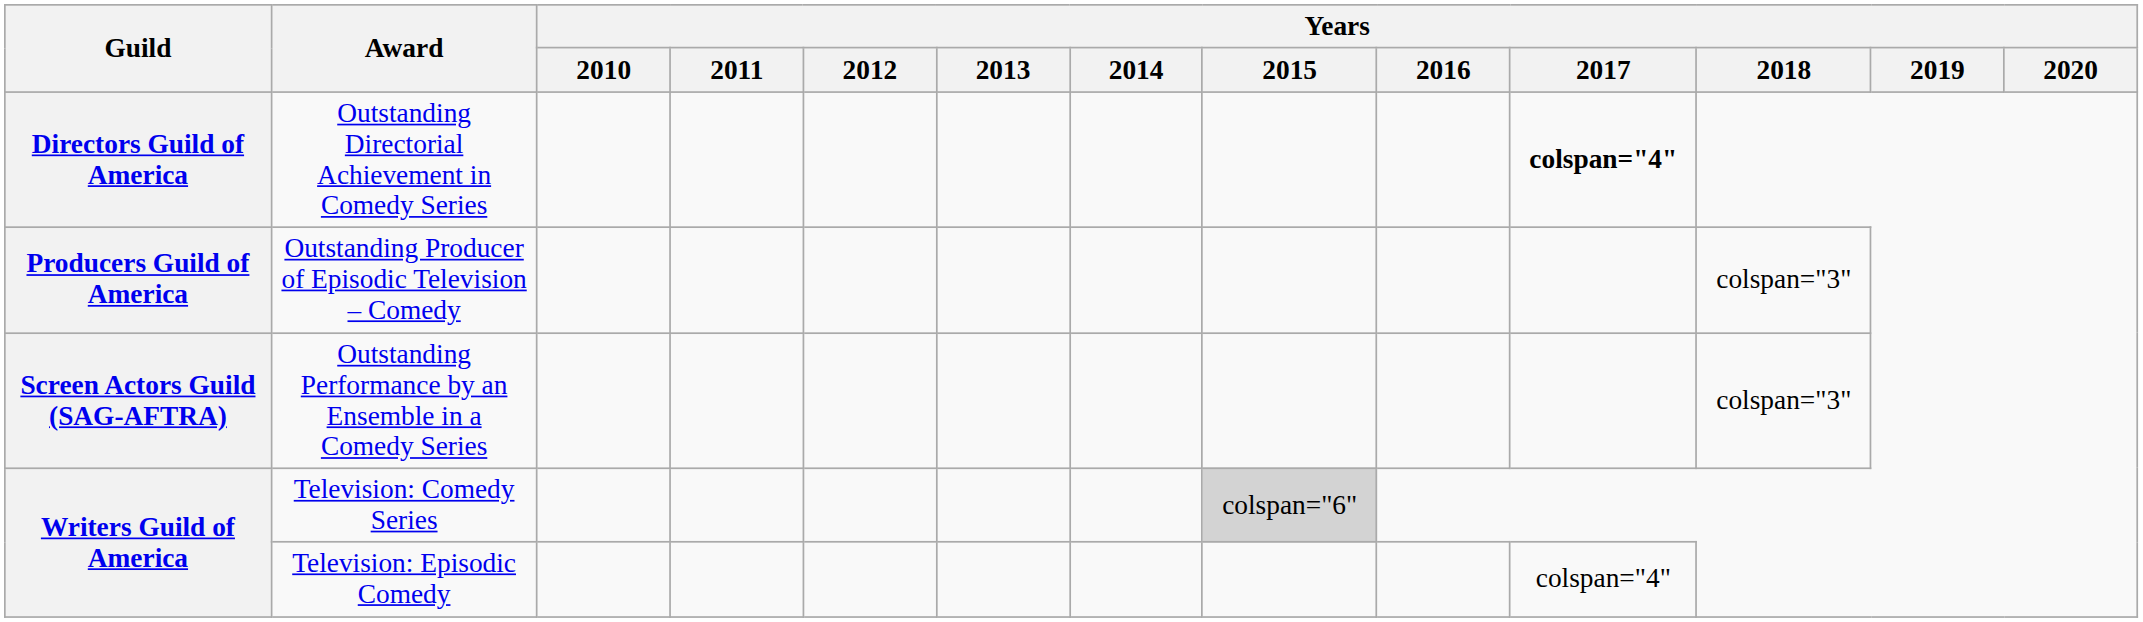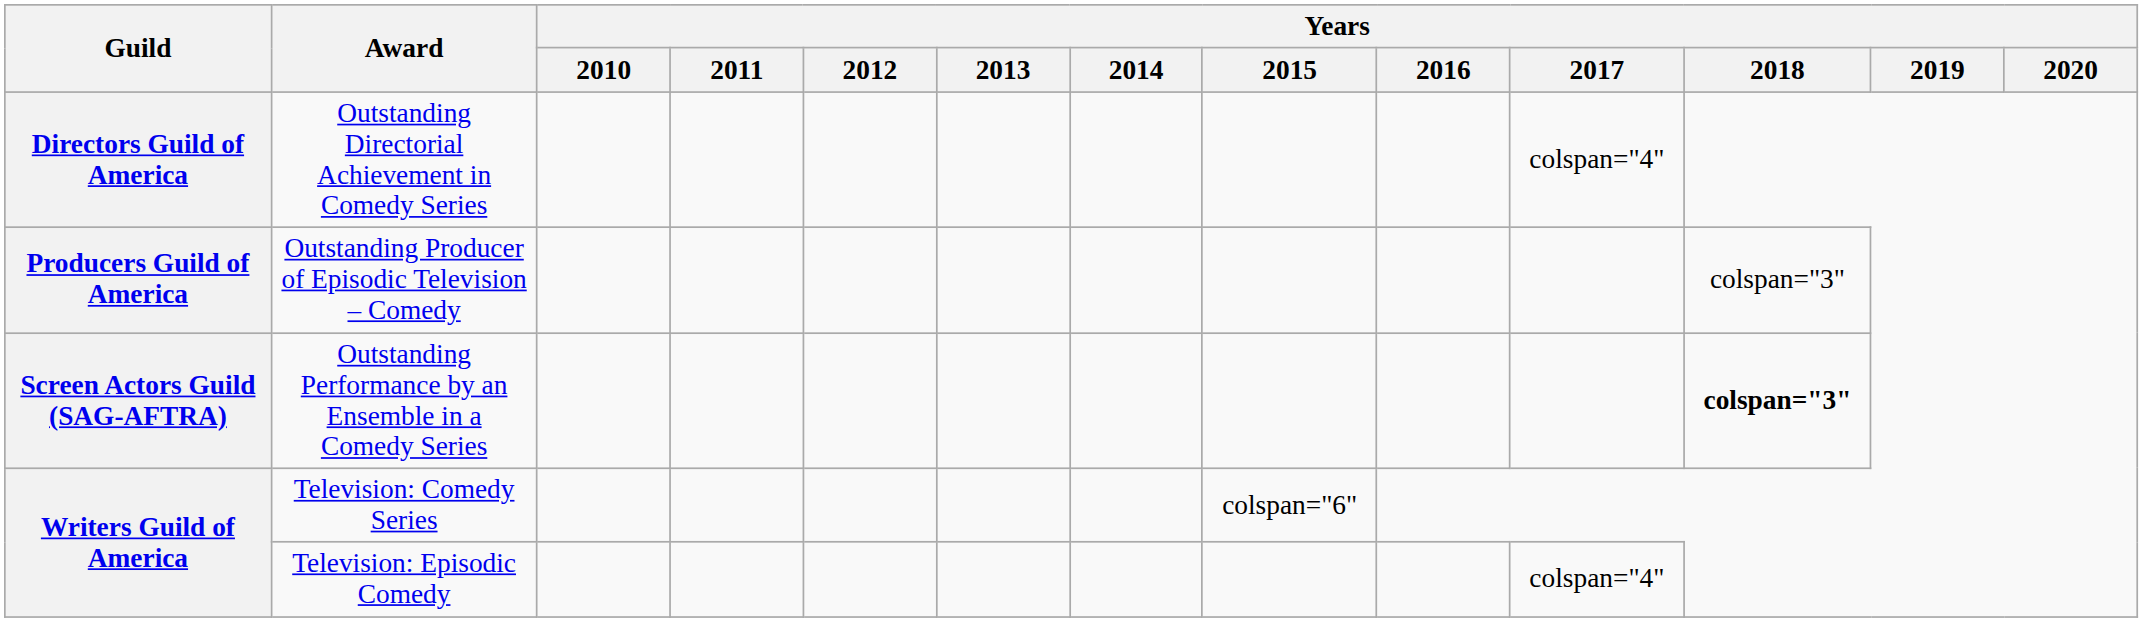Outstanding Directorial Achievement in Comedy Series | Years / 2017: bold -> normal
Outstanding Performance by an Ensemble in a Comedy Series | Years / 2018: normal -> bold
Television: Comedy Series | Years / 2015: lightgrey background -> no background
